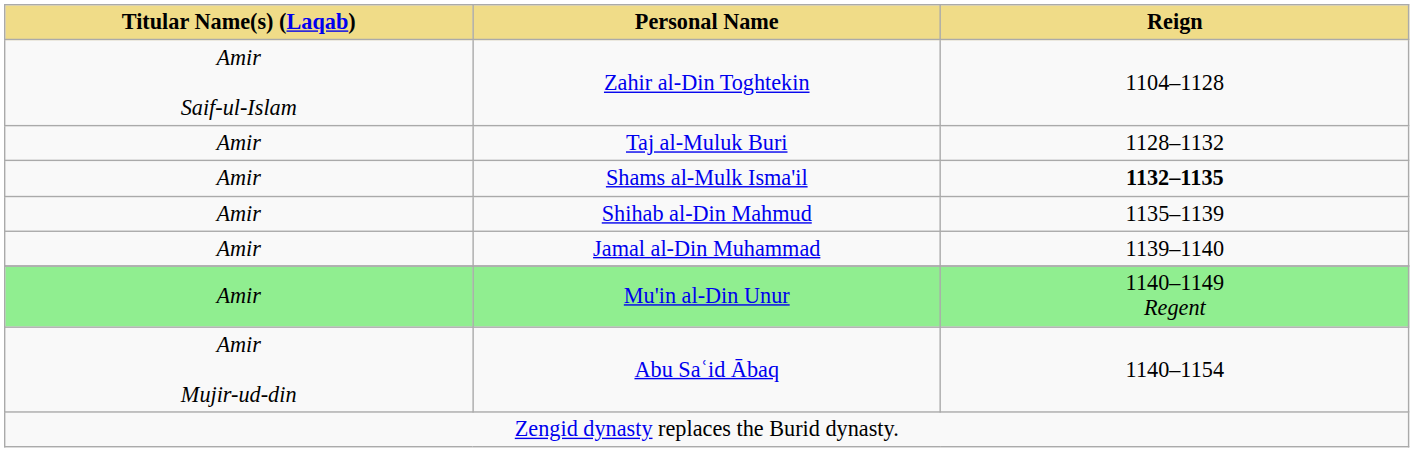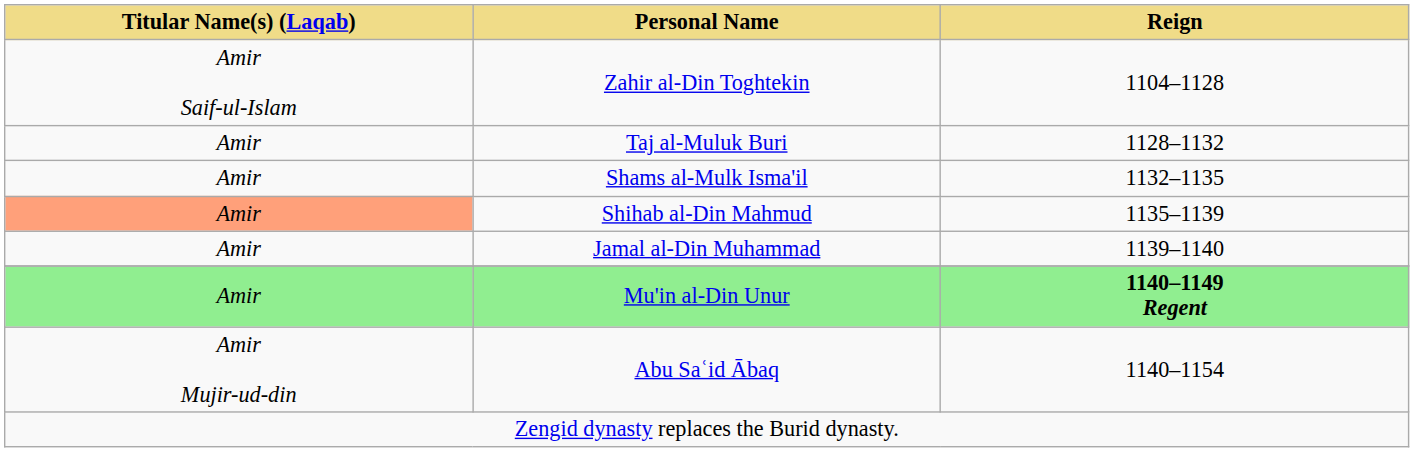Shams al-Mulk Isma'il | Reign: bold -> normal
Shihab al-Din Mahmud | Titular Name(s) (Laqab): no background -> lightsalmon background
Mu'in al-Din Unur | Reign: normal -> bold
